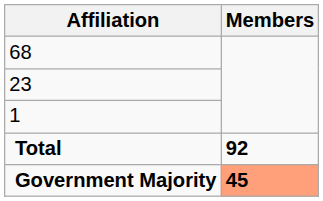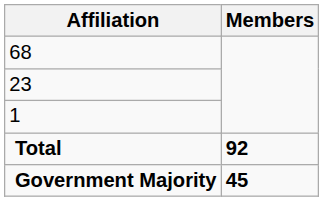Government Majority | Members: lightsalmon background -> no background
